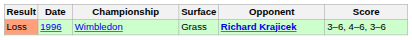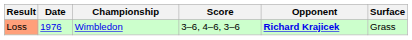columns swapped: Surface <-> Score
Loss | Date: 1996 -> 1976
